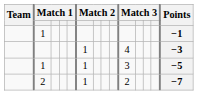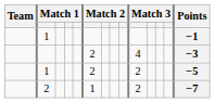row 4 | column 6: 1 -> 2
row 5 | column 6: 1 -> 2
row 5 | column 10: 3 -> 2
